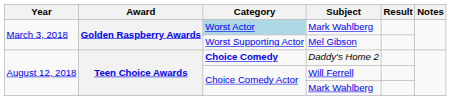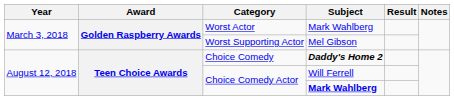Worst Actor | Category: lightblue background -> no background
Choice Comedy | Category: bold -> normal
Choice Comedy | Subject: normal -> bold
Choice Comedy Actor / Mark Wahlberg | Subject: normal -> bold
